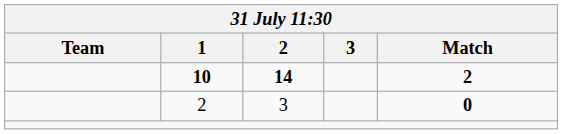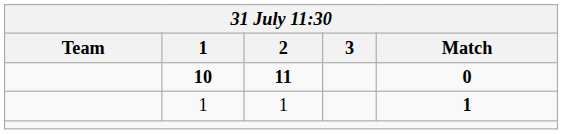row 3 | 2: 14 -> 11
row 3 | Match: 2 -> 0
row 4 | 1: 2 -> 1
row 4 | 2: 3 -> 1
row 4 | Match: 0 -> 1
